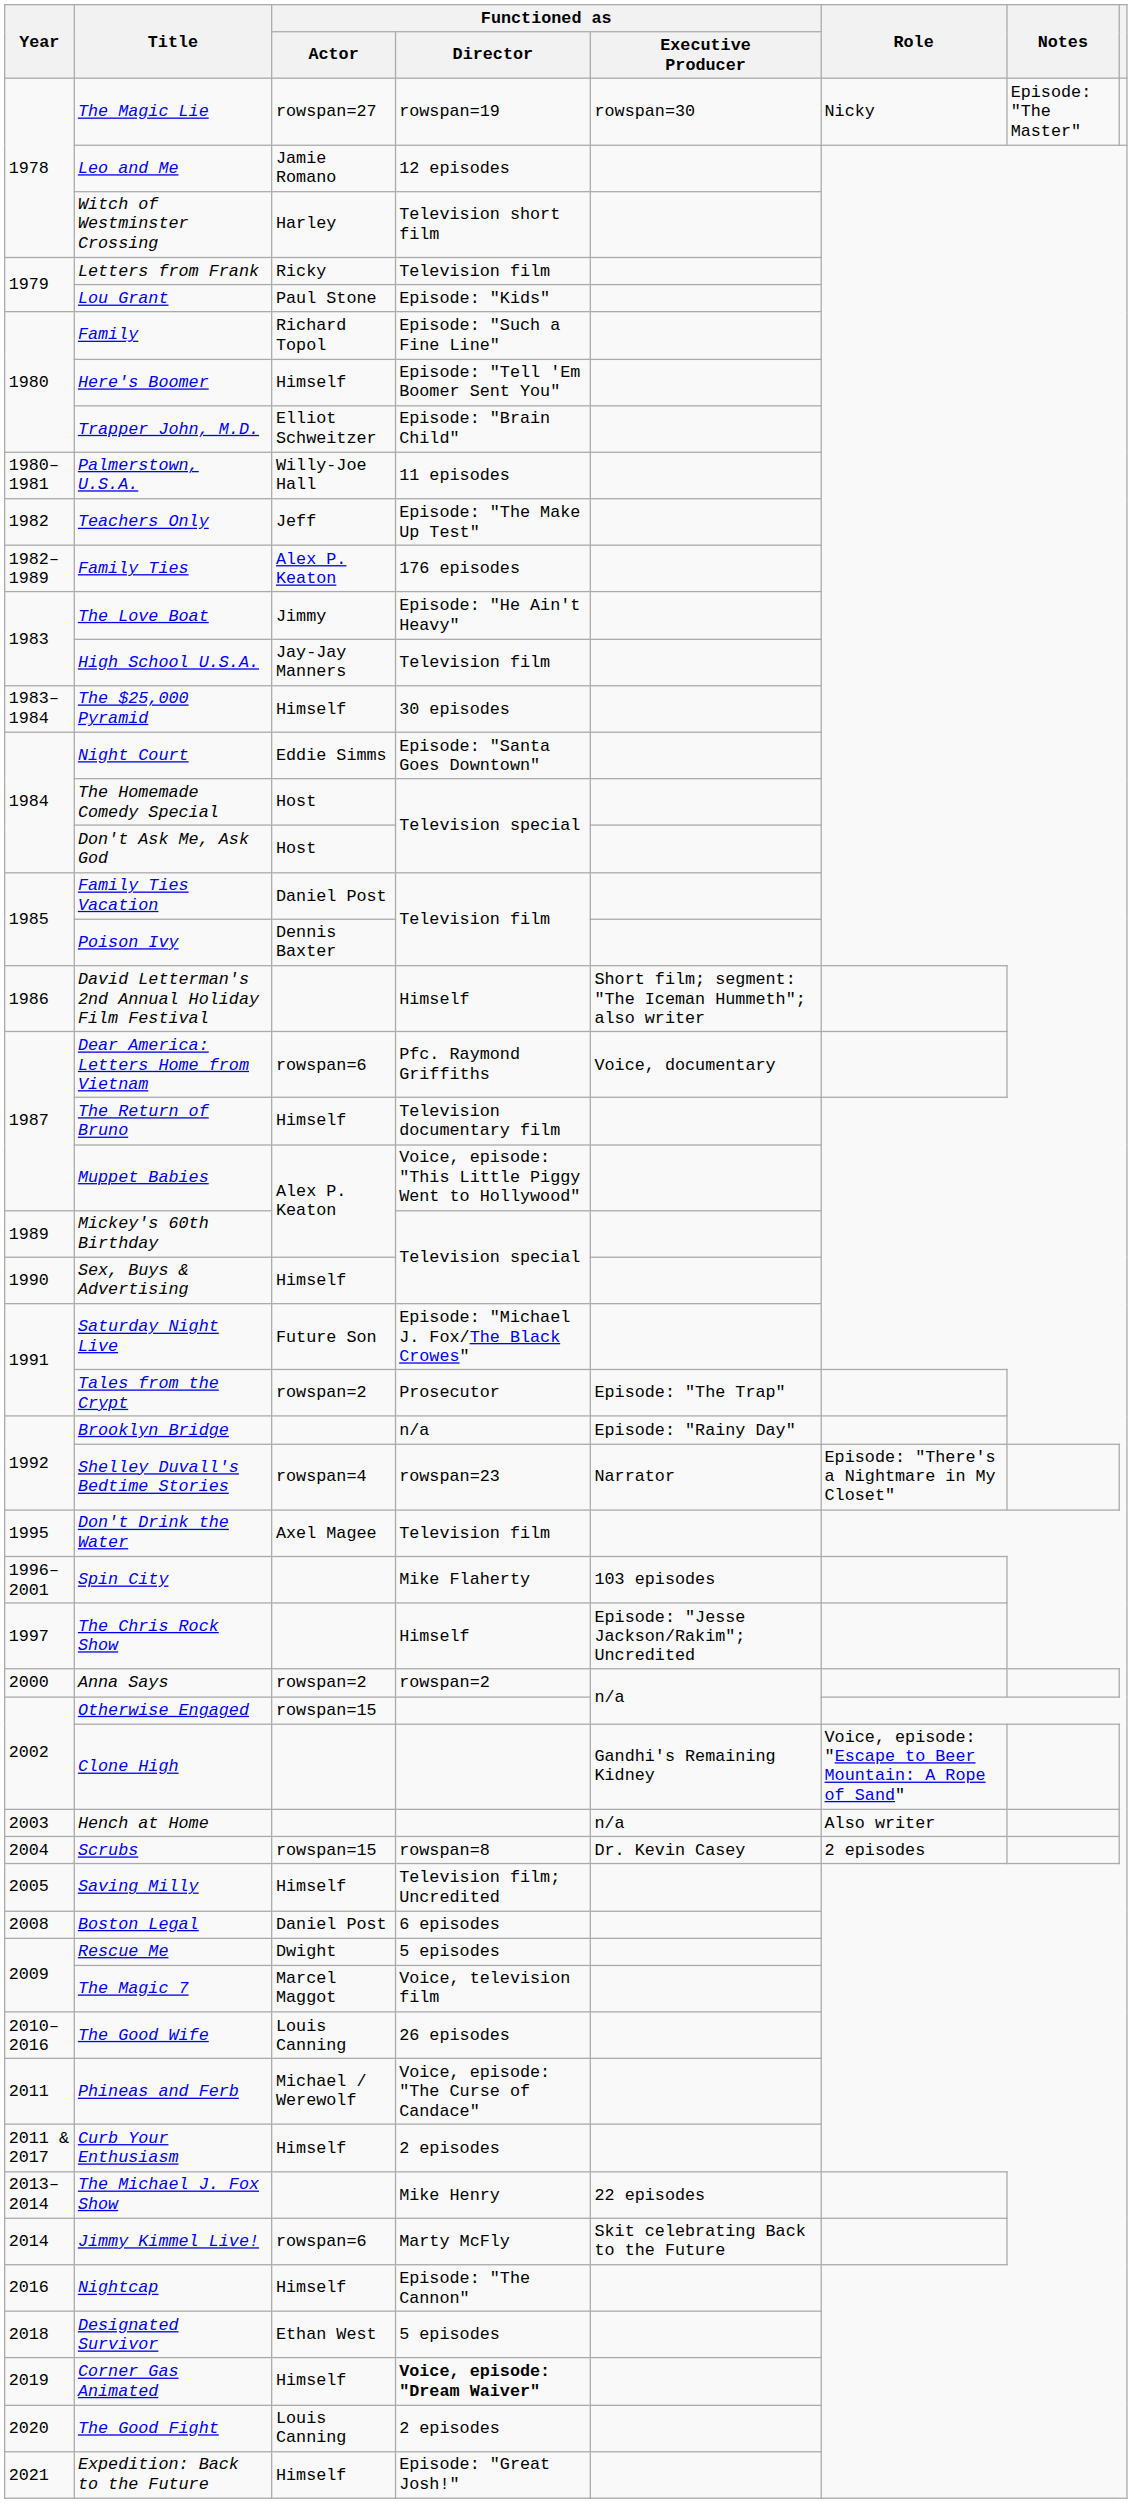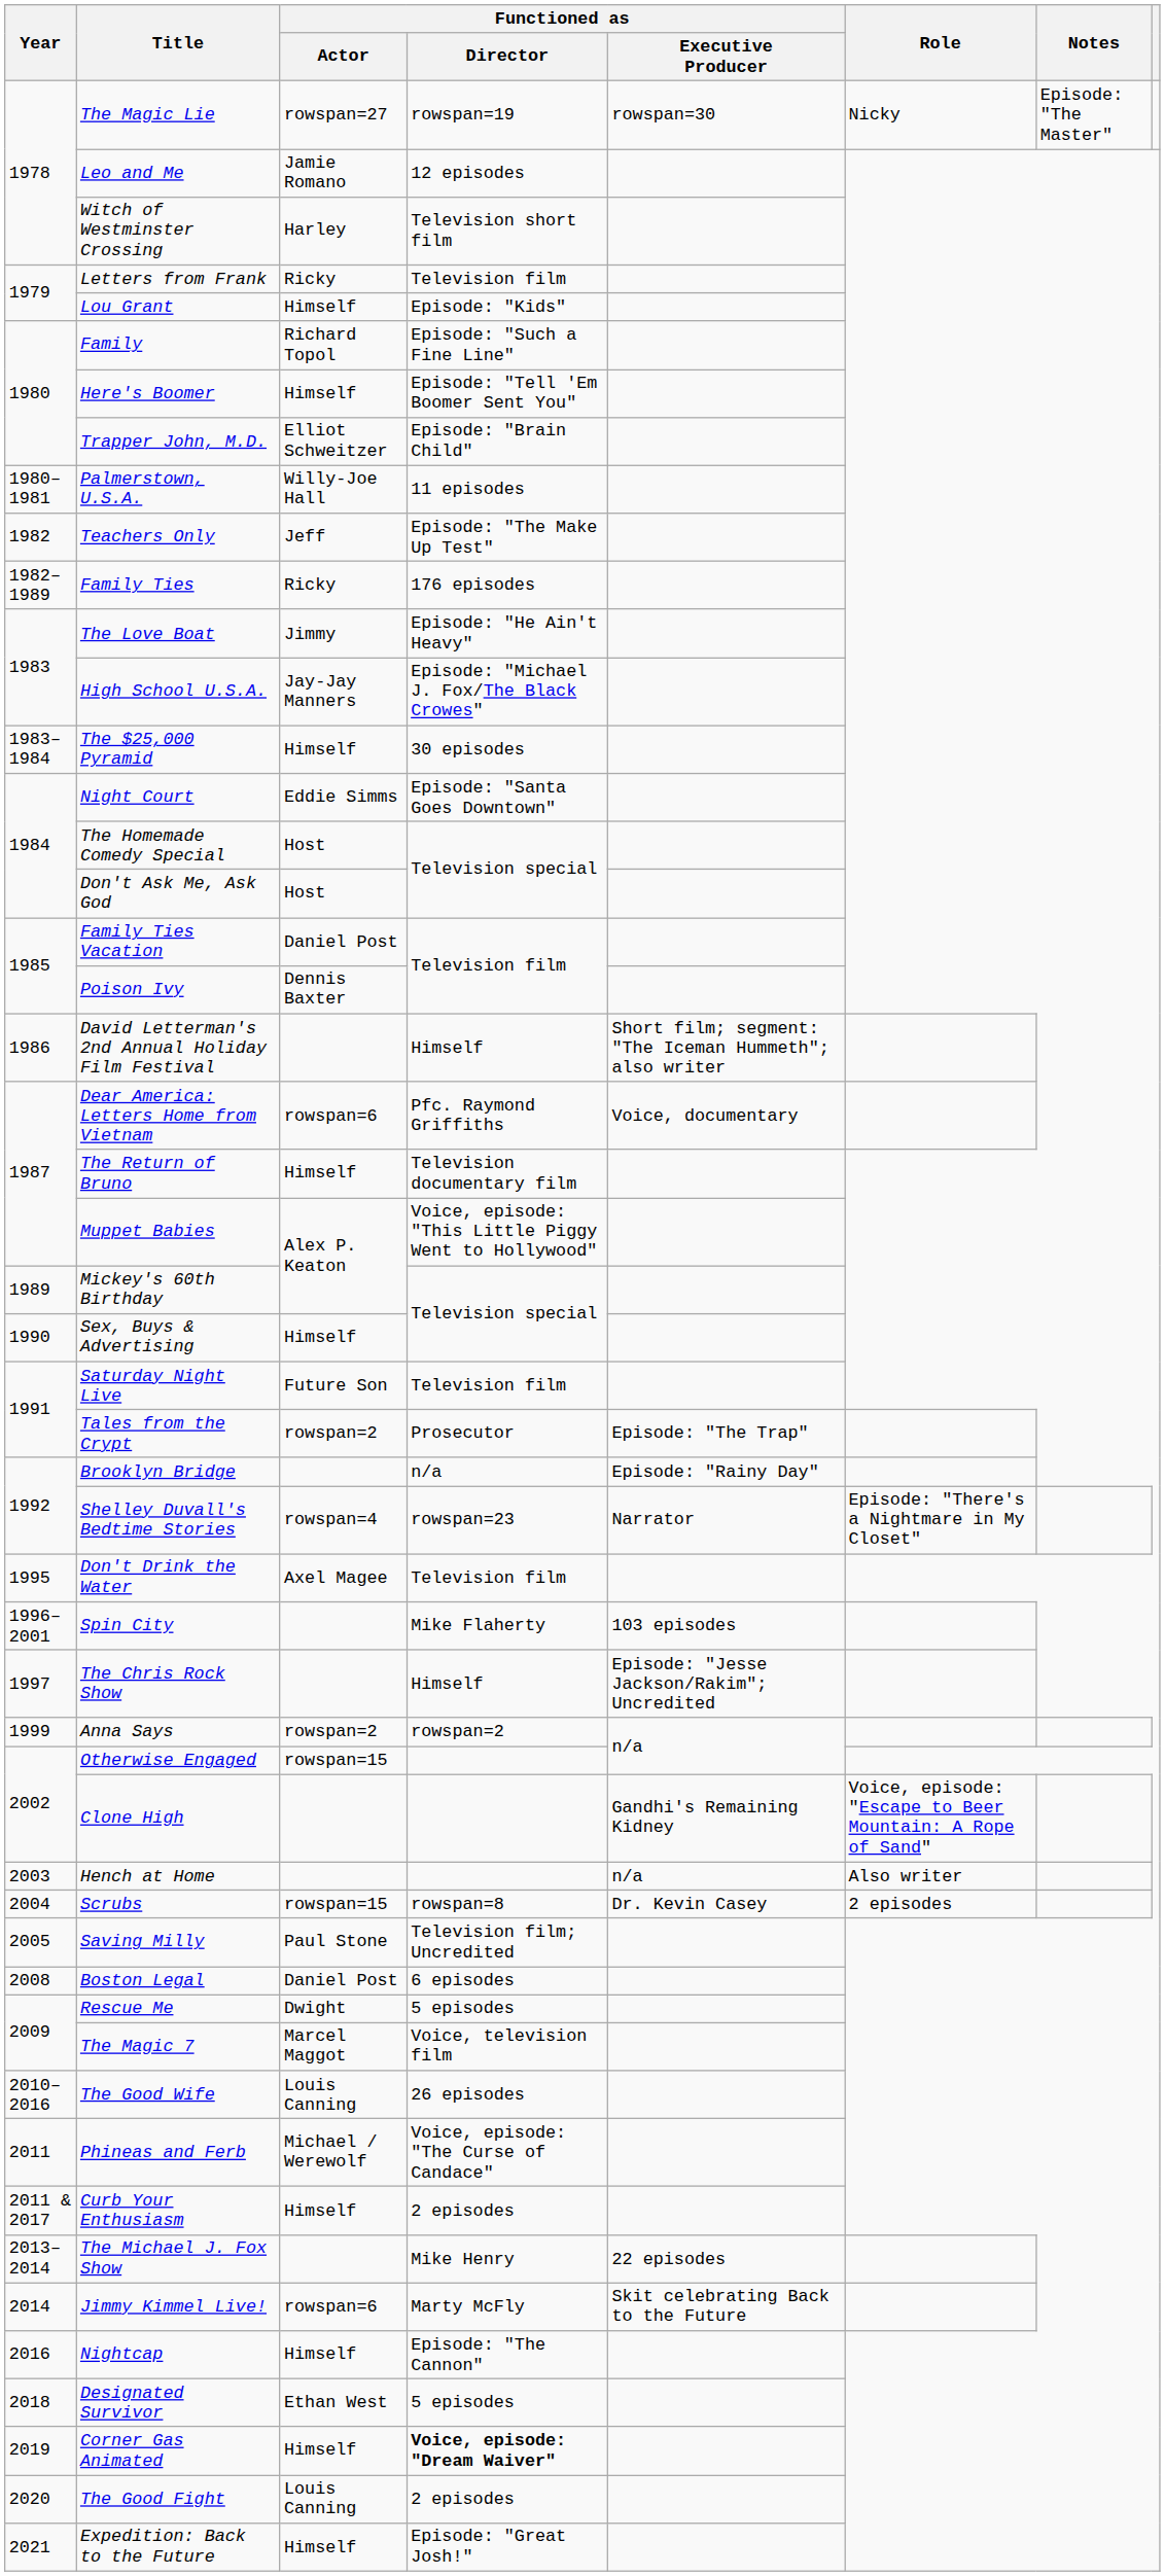Lou Grant | Functioned as / Actor: Paul Stone -> Himself
Family Ties | Functioned as / Actor: Alex P. Keaton -> Ricky
High School U.S.A. | Functioned as / Director: Television film -> Episode: "Michael J. Fox/The Black Crowes"
Saturday Night Live | Functioned as / Director: Episode: "Michael J. Fox/The Black Crowes" -> Television film
Anna Says | Year: 2000 -> 1999
Saving Milly | Functioned as / Actor: Himself -> Paul Stone
